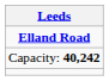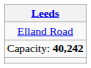row 2 | column 1: bold -> normal
